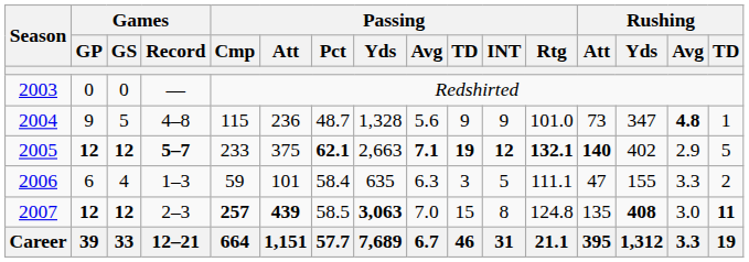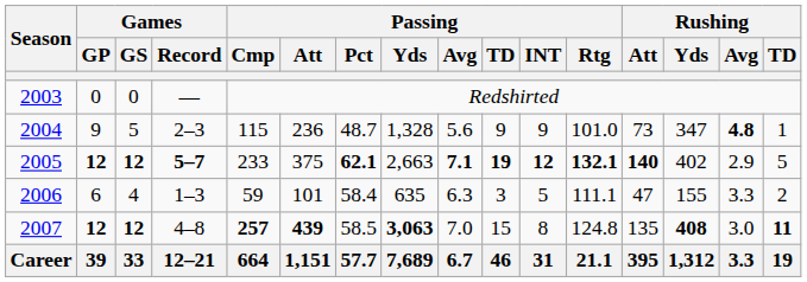2004 | Games / Record: 4–8 -> 2–3
2007 | Games / Record: 2–3 -> 4–8
